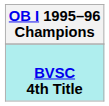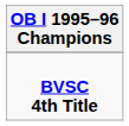row 2 | column 1: paleturquoise background -> no background
